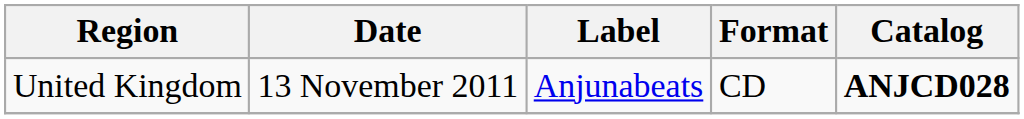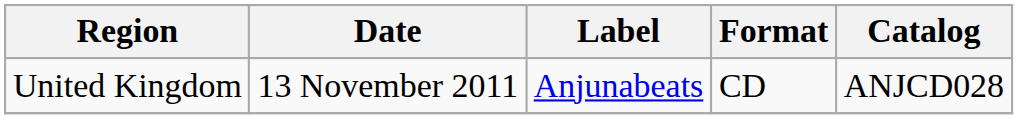United Kingdom | Catalog: bold -> normal
